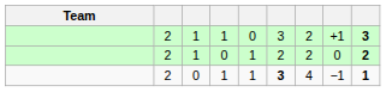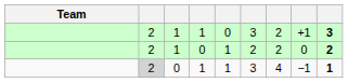row 4 | column 2: no background -> lightgrey background
row 4 | column 6: bold -> normal
